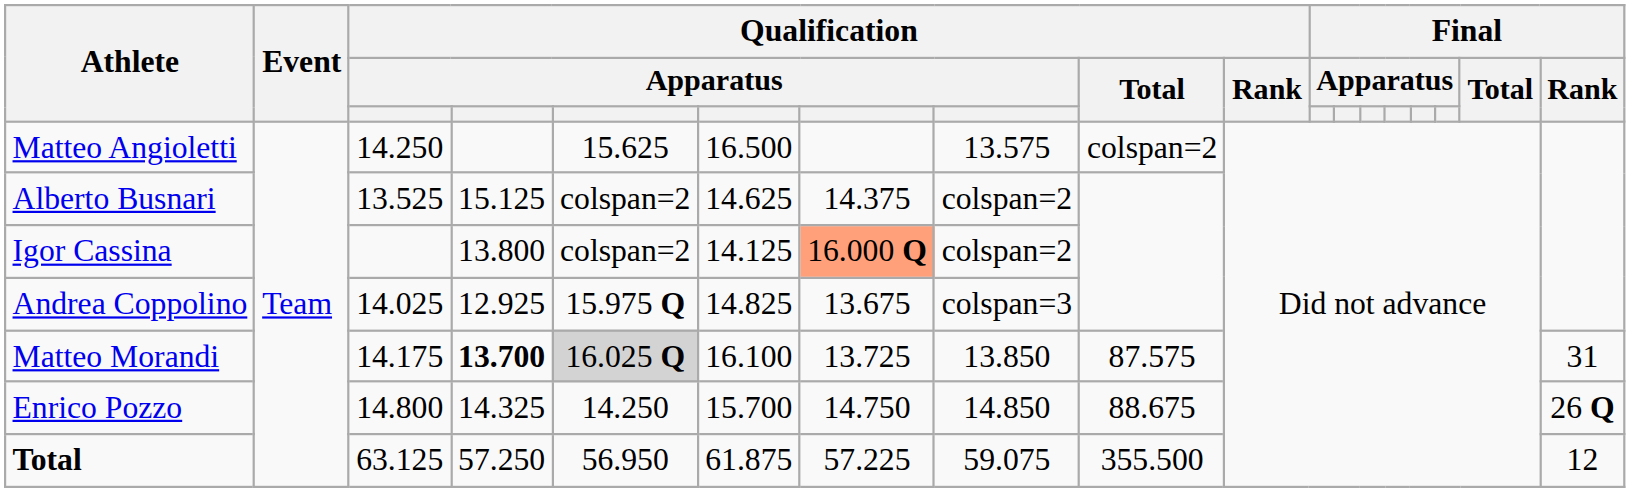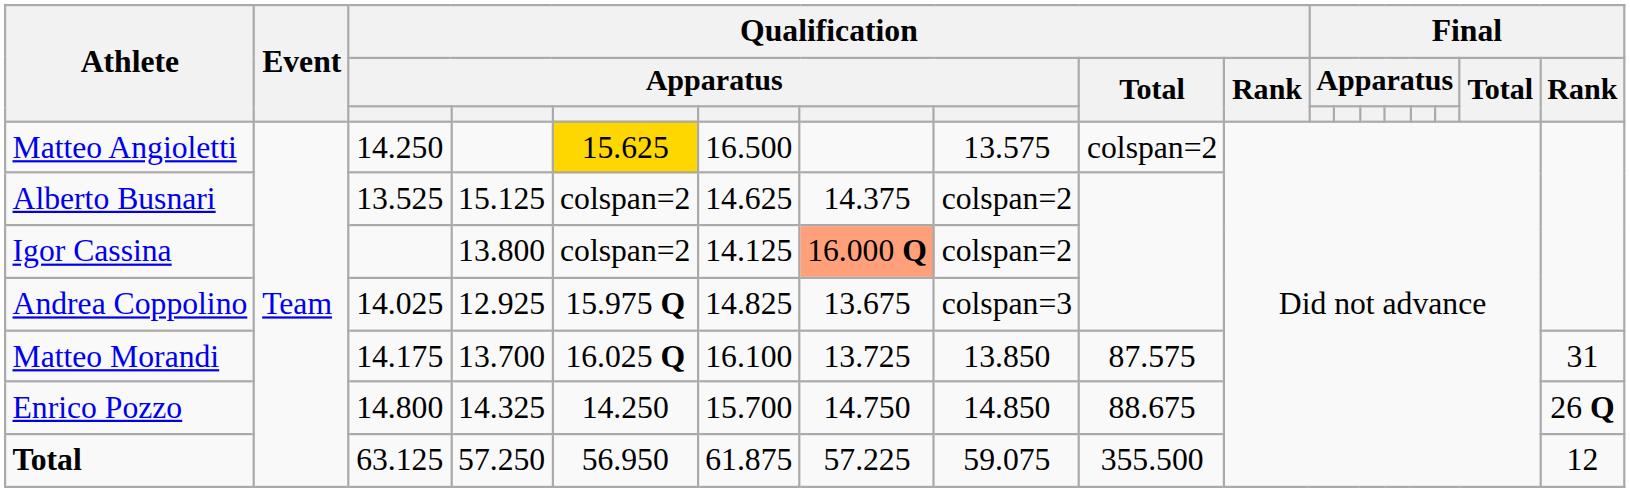Matteo Angioletti | column 5: no background -> gold background
Matteo Morandi | column 4: bold -> normal
Matteo Morandi | column 5: lightgrey background -> no background
